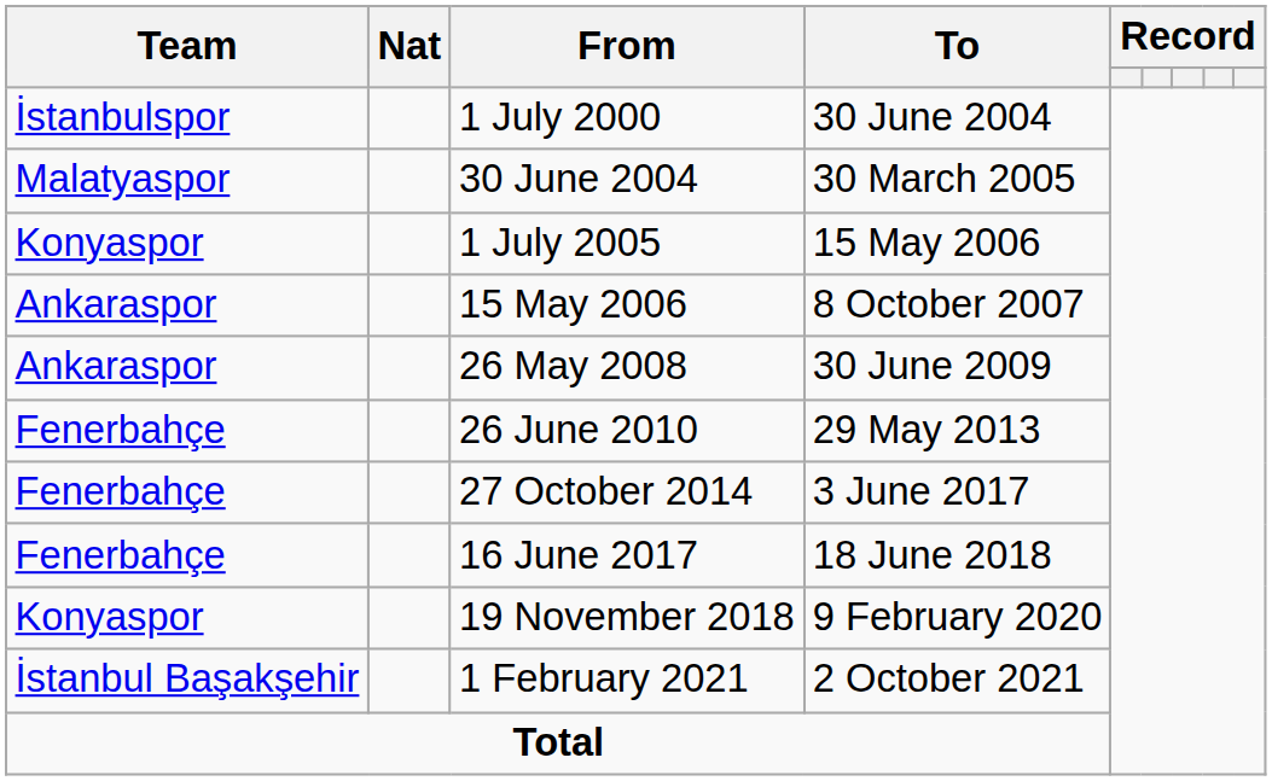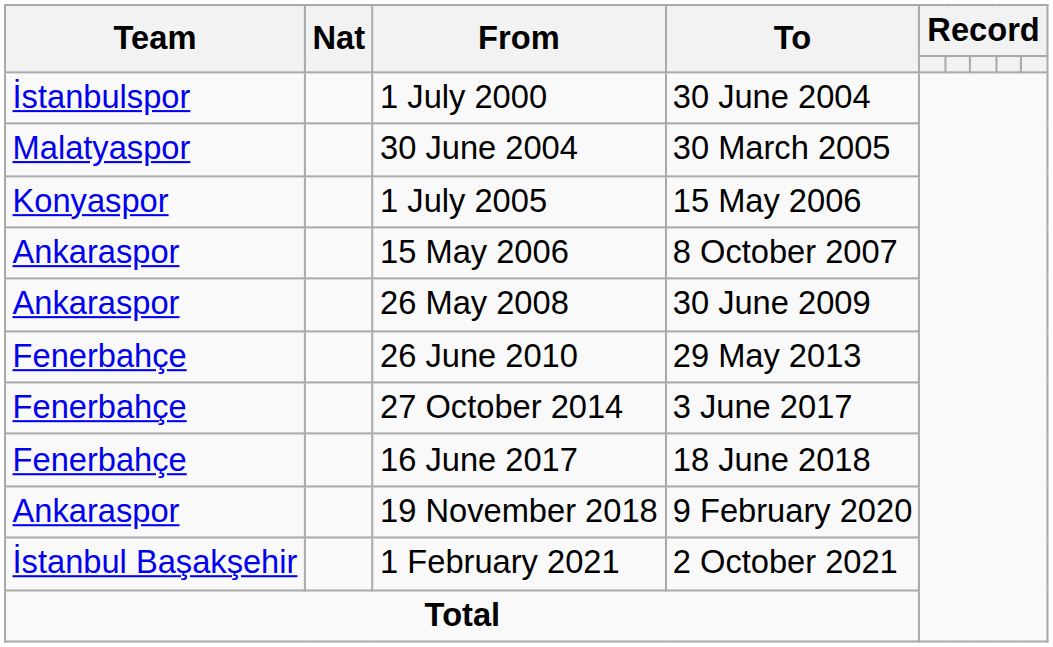19 November 2018 | Team: Konyaspor -> Ankaraspor
